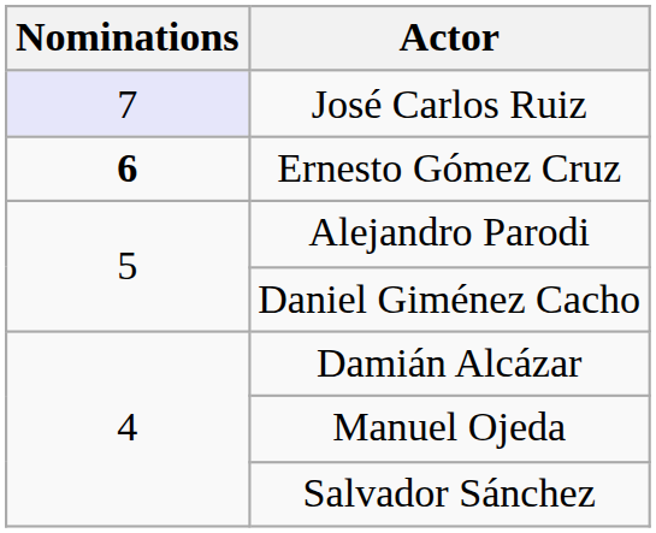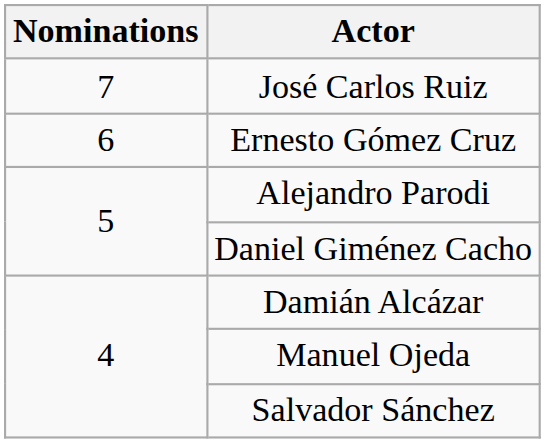José Carlos Ruiz | Nominations: lavender background -> no background
Ernesto Gómez Cruz | Nominations: bold -> normal
